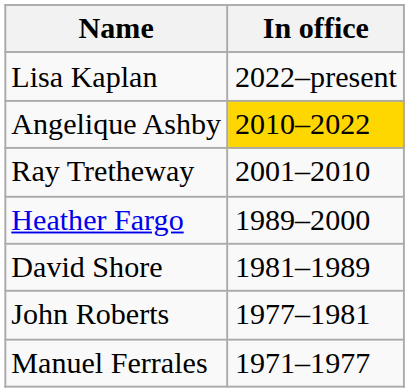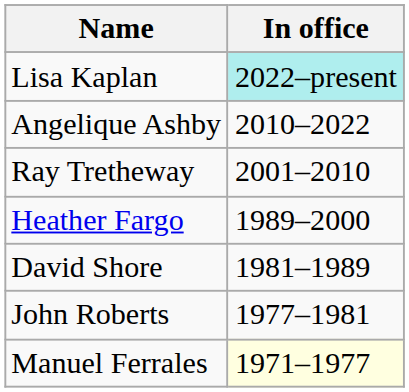Lisa Kaplan | column 2: no background -> paleturquoise background
Angelique Ashby | column 2: gold background -> no background
Manuel Ferrales | column 2: no background -> lightyellow background
